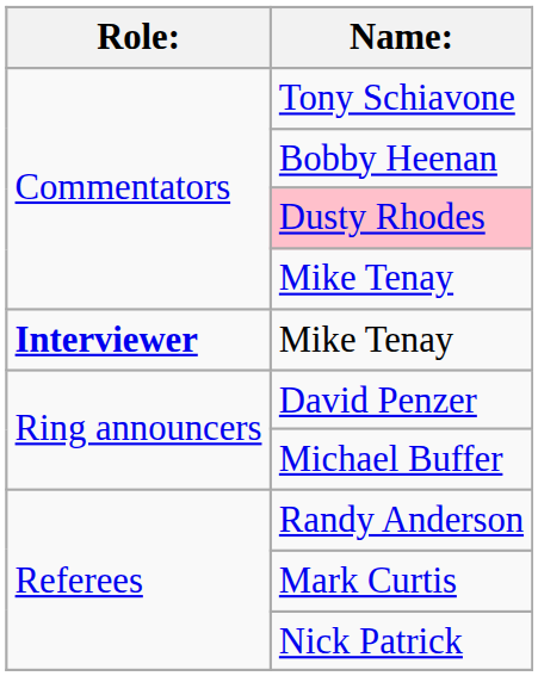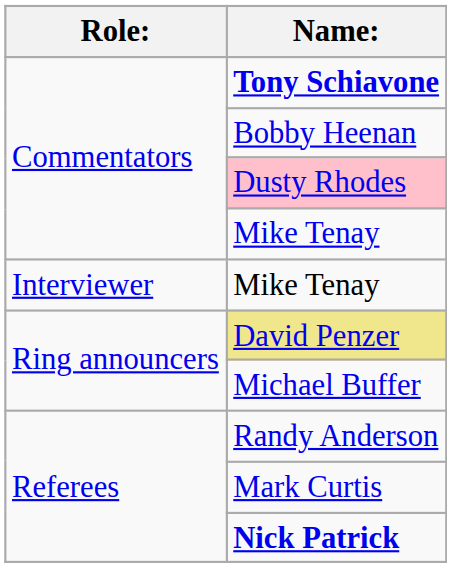row 2 | Name:: normal -> bold
row 6 | Role:: bold -> normal
row 7 | Name:: no background -> khaki background
row 11 | Name:: normal -> bold
